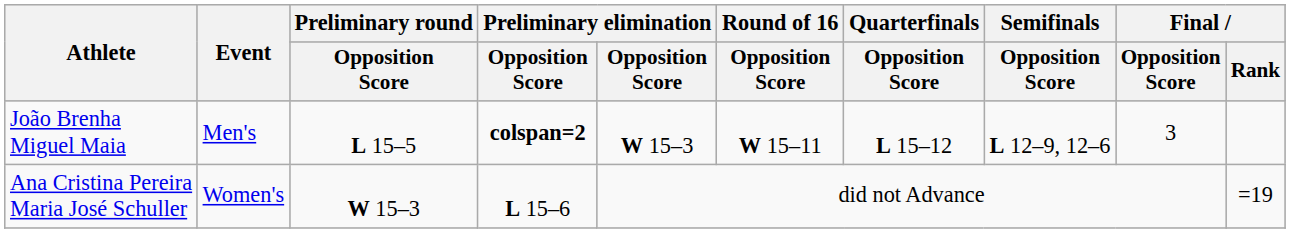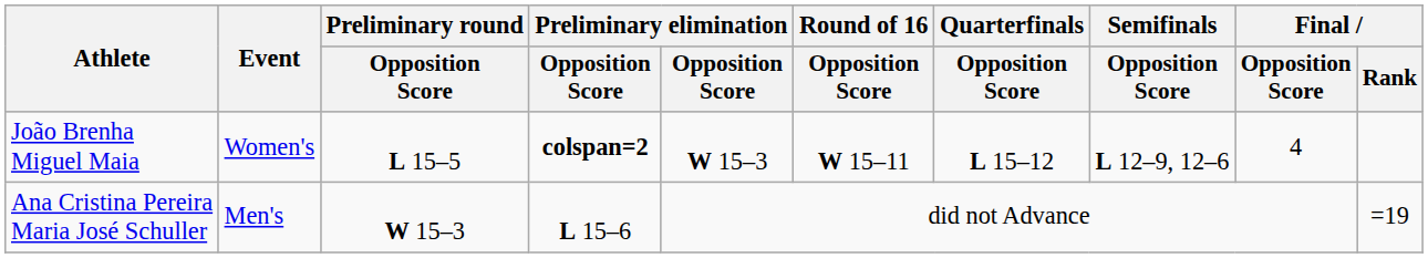João Brenha Miguel Maia | Event: Men's -> Women's
João Brenha Miguel Maia | Final / Opposition Score: 3 -> 4
Ana Cristina Pereira Maria José Schuller | Event: Women's -> Men's
